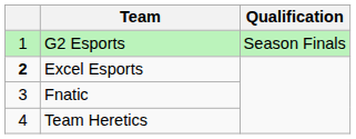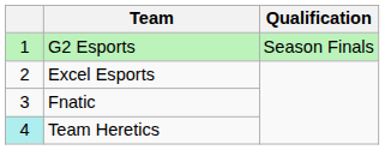Excel Esports | column 1: bold -> normal
Team Heretics | column 1: no background -> paleturquoise background
